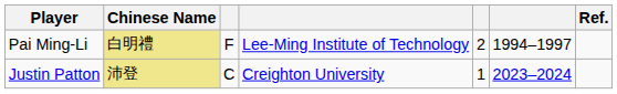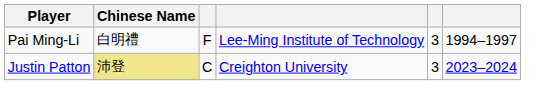- column: Ref.
Pai Ming-Li | Chinese Name: khaki background -> no background
Pai Ming-Li | column 5: 2 -> 3
Justin Patton | column 5: 1 -> 3
